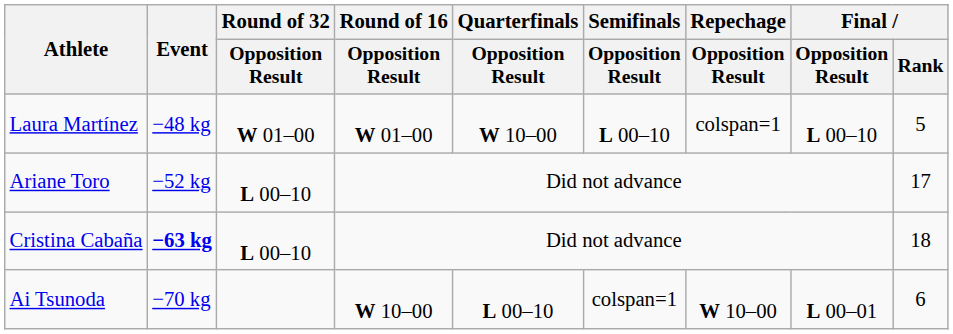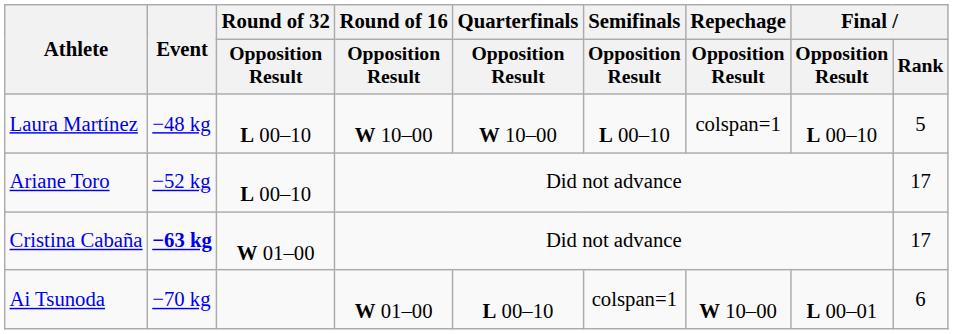Laura Martínez | Round of 32 / Opposition Result: W 01–00 -> L 00–10
Laura Martínez | Round of 16 / Opposition Result: W 01–00 -> W 10–00
Cristina Cabaña | Round of 32 / Opposition Result: L 00–10 -> W 01–00
Cristina Cabaña | Final / Rank: 18 -> 17
Ai Tsunoda | Round of 16 / Opposition Result: W 10–00 -> W 01–00
